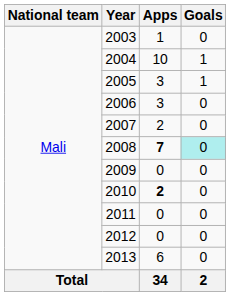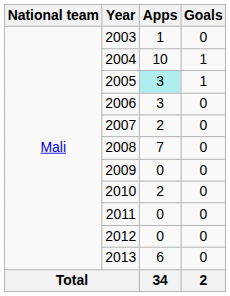2005 | Apps: no background -> paleturquoise background
2008 | Apps: bold -> normal
2008 | Goals: paleturquoise background -> no background
2010 | Apps: bold -> normal
